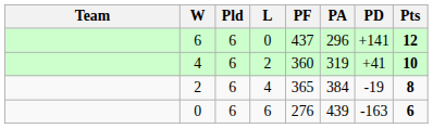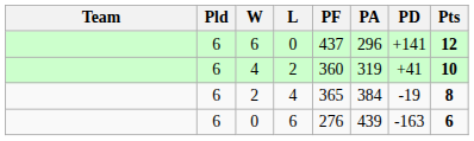columns swapped: Pld <-> W
